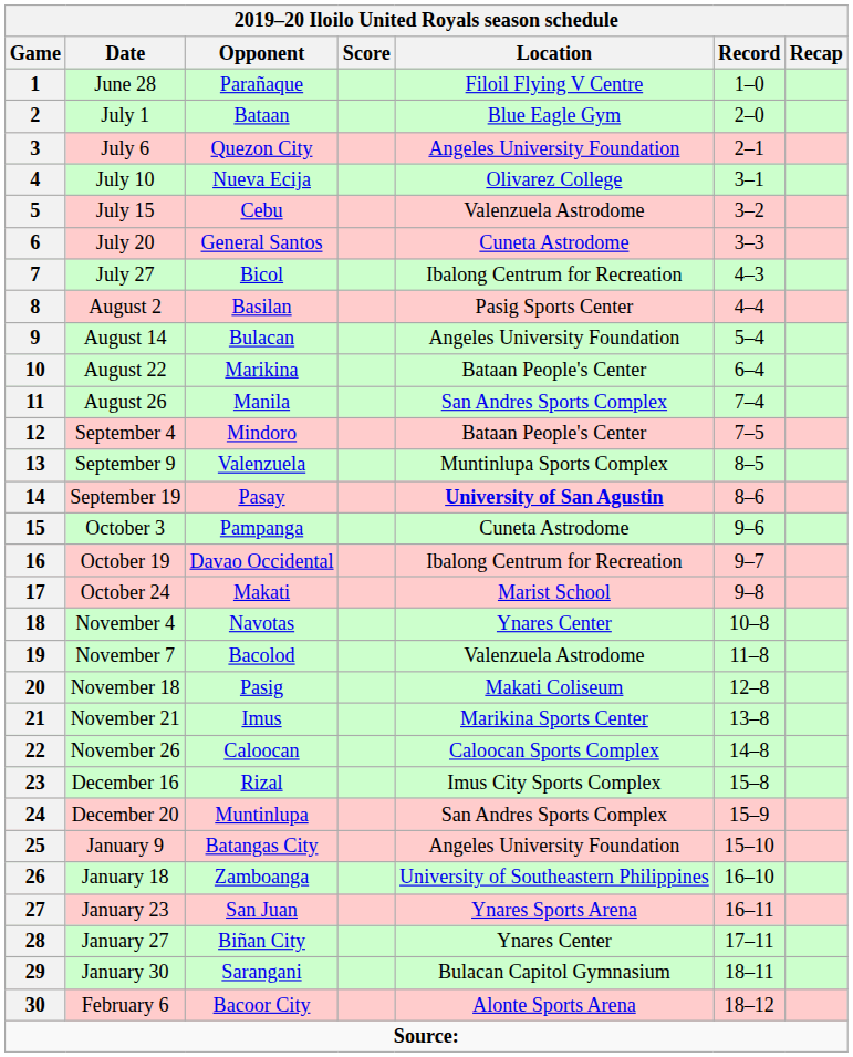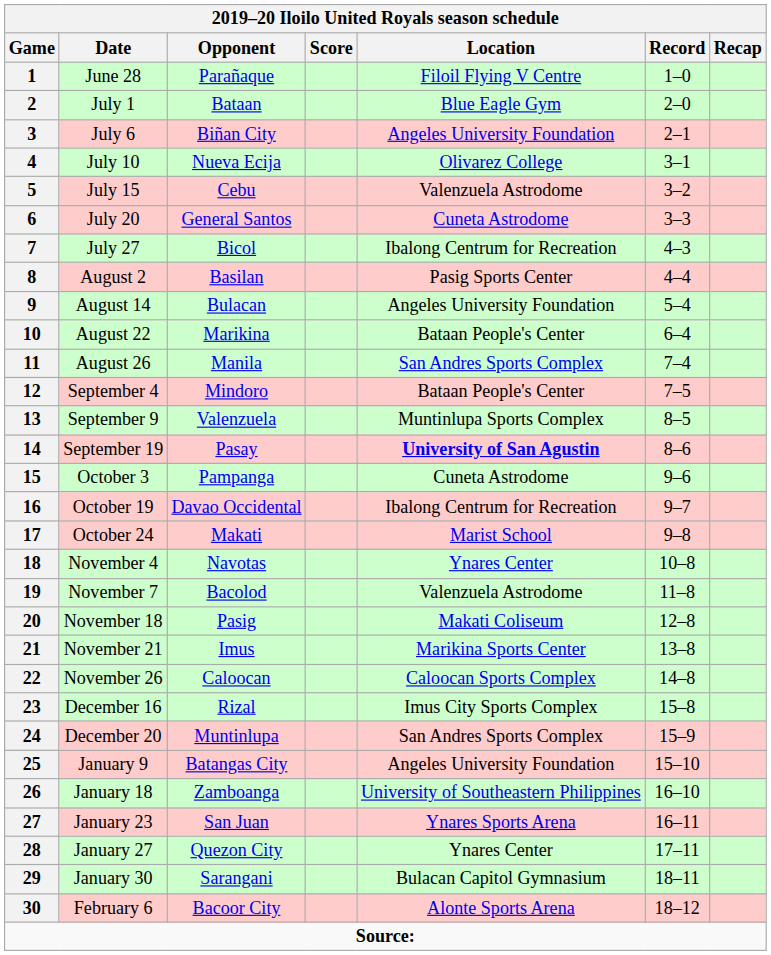3 | Opponent: Quezon City -> Biñan City
28 | Opponent: Biñan City -> Quezon City
